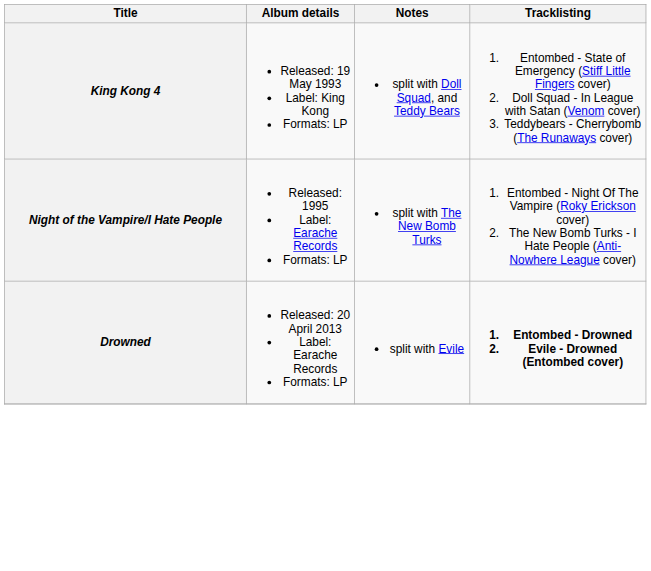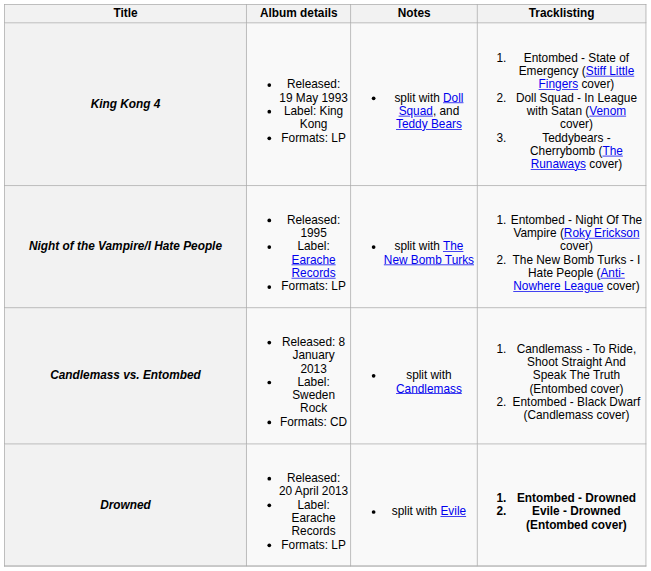+ row: Candlemass vs. Entombed | Released: 8 January 2013 Label: Sweden Rock Formats: CD | split with Candlemass | Candlemass - To Ride, Shoot Straight And Speak The Truth (Entombed cover) Entombed - Black Dwarf (Candlemass cover)
